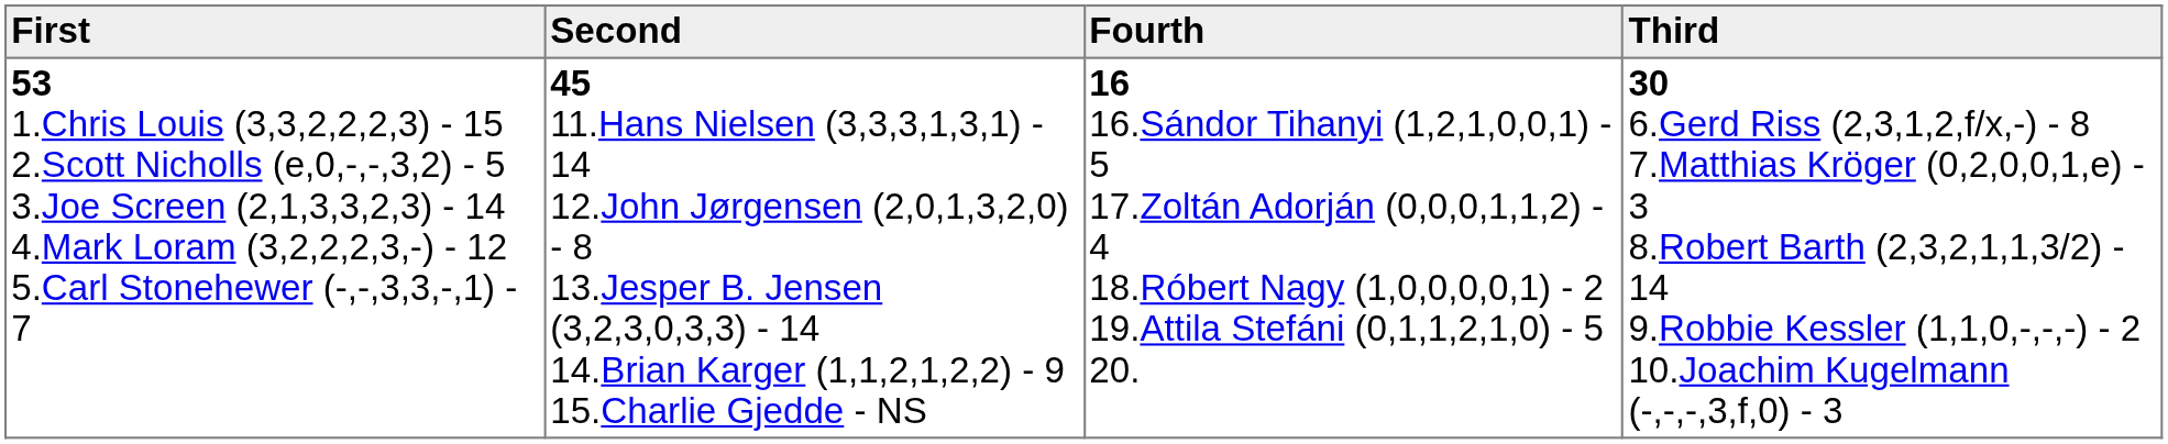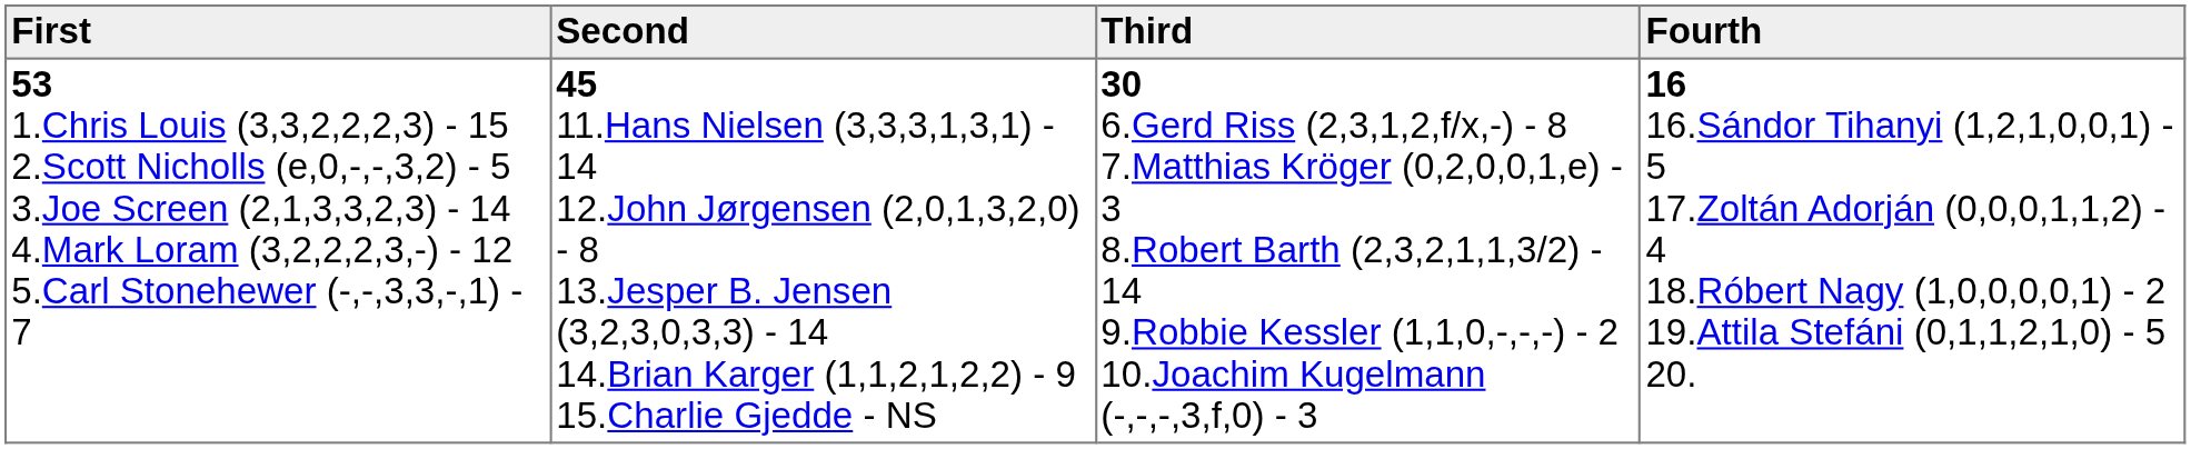columns swapped: Third <-> Fourth
